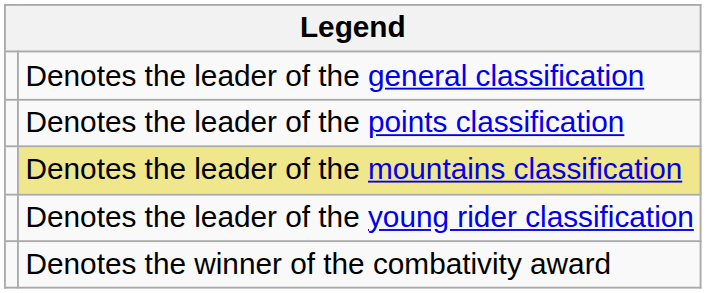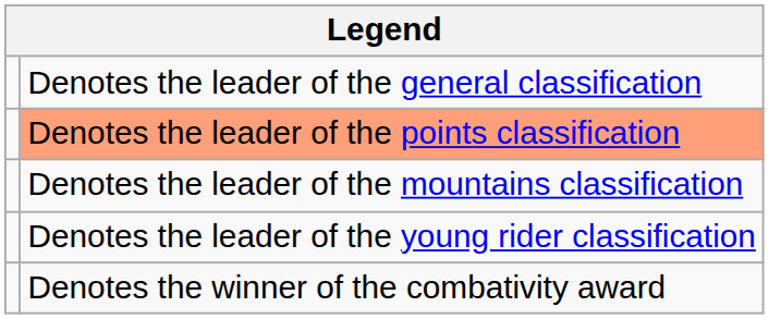Denotes the leader of the points classification | column 2: no background -> lightsalmon background
Denotes the leader of the mountains classification | column 2: khaki background -> no background
